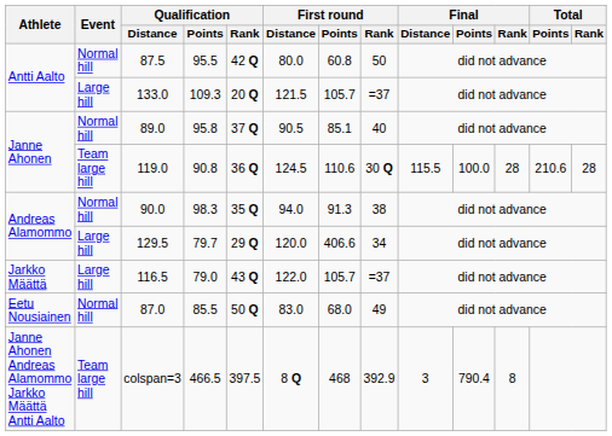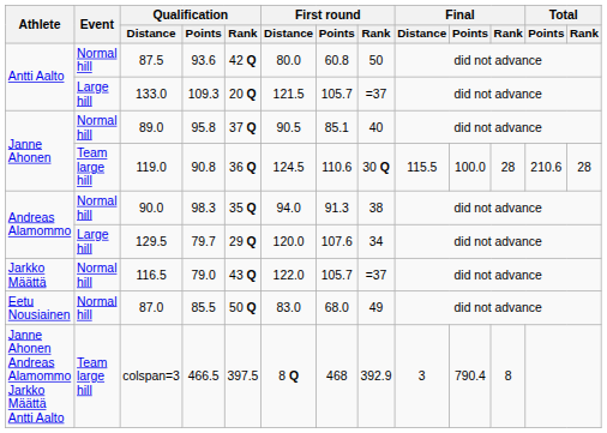87.5 | Qualification / Points: 95.5 -> 93.6
129.5 | First round / Points: 406.6 -> 107.6
116.5 | Event: Large hill -> Normal hill
